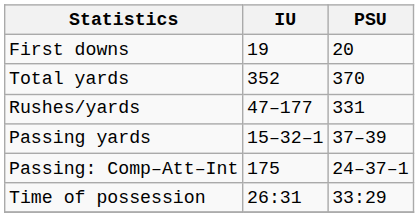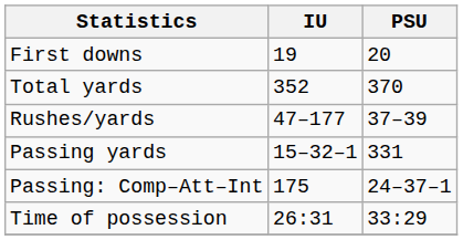Rushes/yards | PSU: 331 -> 37–39
Passing yards | PSU: 37–39 -> 331
